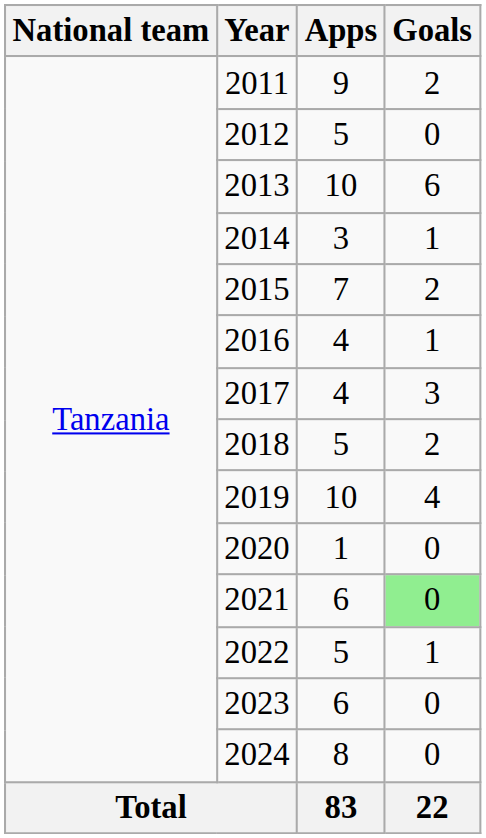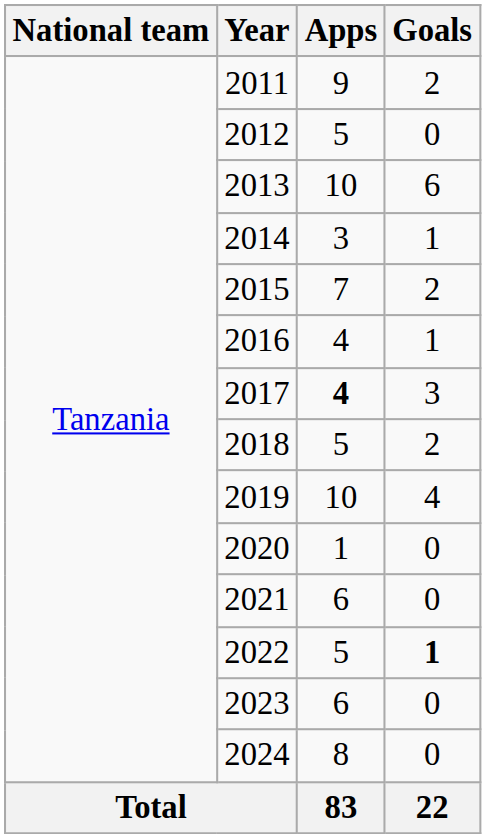2017 | Apps: normal -> bold
2021 | Goals: lightgreen background -> no background
2022 | Goals: normal -> bold
